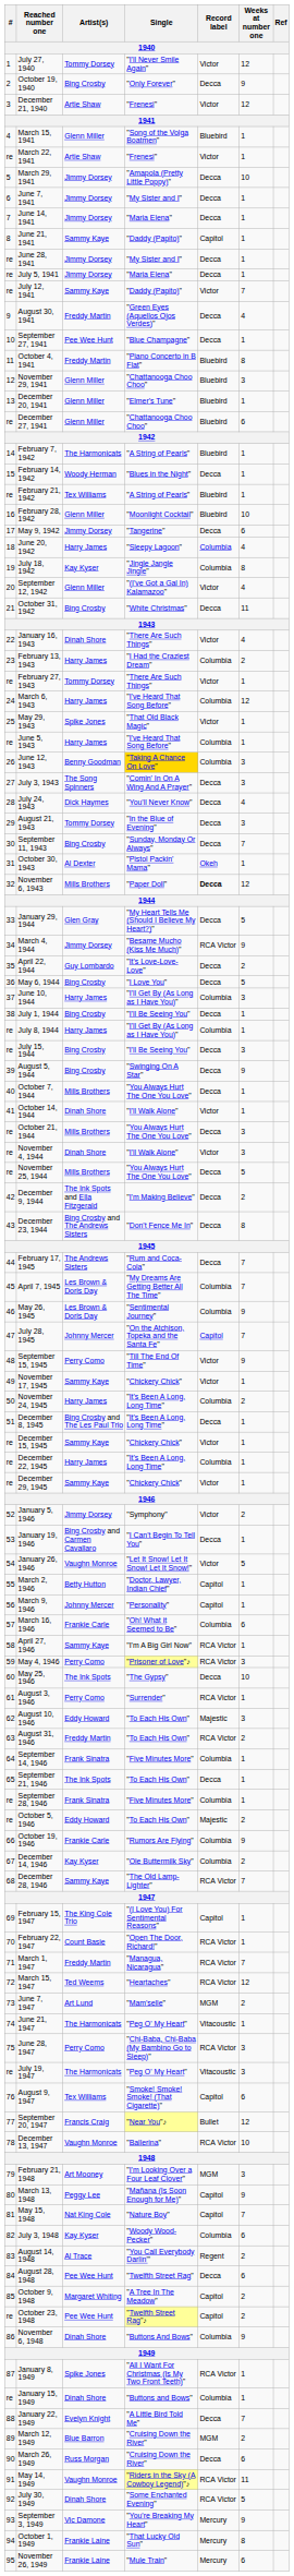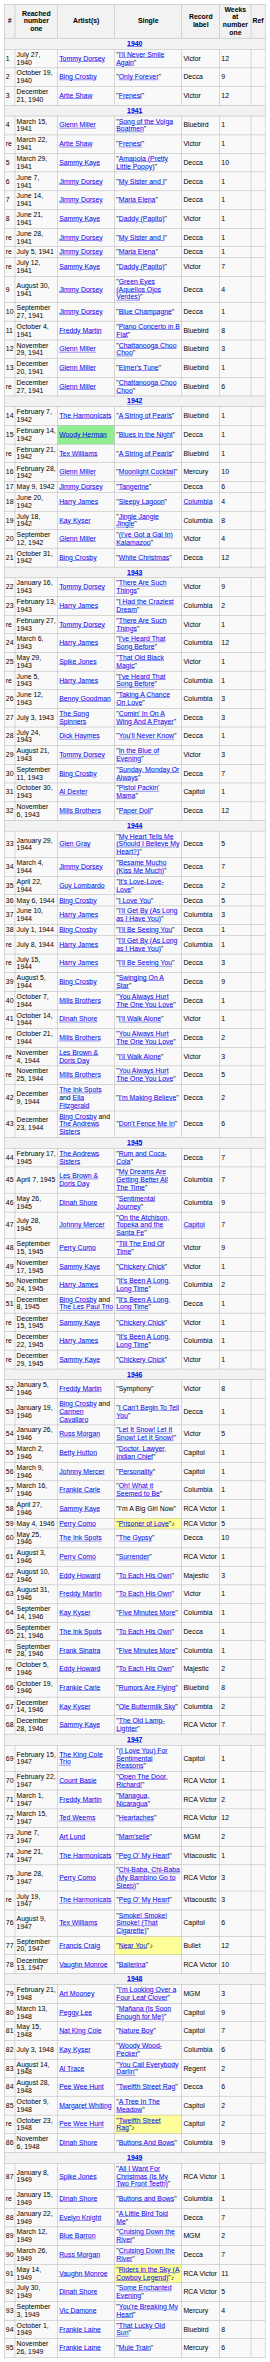March 29, 1941 | Artist(s): Jimmy Dorsey -> Sammy Kaye
June 21, 1941 | Record label: Capitol -> Victor
August 30, 1941 | Artist(s): Freddy Martin -> Jimmy Dorsey
September 27, 1941 | Artist(s): Pee Wee Hunt -> Jimmy Dorsey
February 14, 1942 | Artist(s): no background -> lightgreen background
February 28, 1942 | Record label: Bluebird -> Mercury
October 31, 1942 | Weeks at number one: 11 -> 12
January 16, 1943 | Artist(s): Dinah Shore -> Tommy Dorsey
January 16, 1943 | Weeks at number one: 4 -> 9
June 12, 1943 | Single: gold background -> no background
July 24, 1943 | Weeks at number one: 4 -> 1
August 21, 1943 | Record label: Decca -> Victor
October 30, 1943 | Record label: Okeh -> Capitol
November 6, 1943 | Record label: bold -> normal
March 4, 1944 | Record label: RCA Victor -> Decca
March 4, 1944 | Weeks at number one: 9 -> 7
July 15, 1944 | Artist(s): Bing Crosby -> Harry James
October 21, 1944 | Weeks at number one: 3 -> 2
November 4, 1944 | Artist(s): Dinah Shore -> Les Brown & Doris Day
December 23, 1944 | Weeks at number one: 8 -> 6
May 26, 1945 | Artist(s): Les Brown & Doris Day -> Dinah Shore
January 5, 1946 | Artist(s): Jimmy Dorsey -> Freddy Martin
January 5, 1946 | Weeks at number one: 2 -> 8
January 26, 1946 | Artist(s): Vaughn Monroe -> Russ Morgan
March 16, 1946 | Weeks at number one: 6 -> 1
May 4, 1946 | Weeks at number one: 3 -> 5
August 31, 1946 | Record label: RCA Victor -> Victor
August 31, 1946 | Weeks at number one: 2 -> 1
September 14, 1946 | Artist(s): Frank Sinatra -> Kay Kyser
October 19, 1946 | Record label: Columbia -> Bluebird
October 19, 1946 | Weeks at number one: 9 -> 8
March 1, 1947 | Weeks at number one: 7 -> 2
March 26, 1949 | Weeks at number one: 6 -> 7
September 3, 1949 | Weeks at number one: 9 -> 4
October 1, 1949 | Record label: Mercury -> Bluebird
